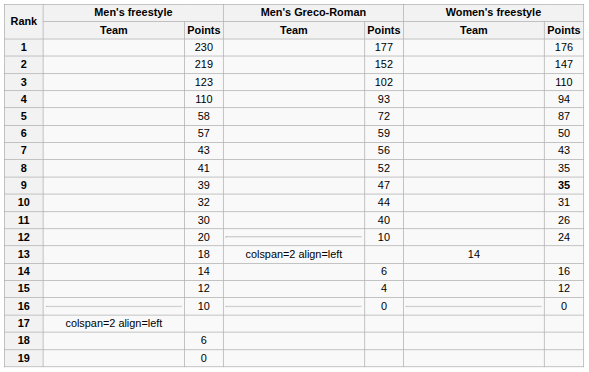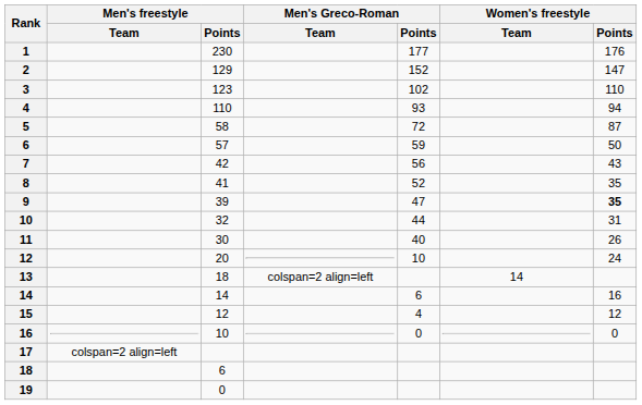2 | Men's freestyle / Points: 219 -> 129
7 | Men's freestyle / Points: 43 -> 42
